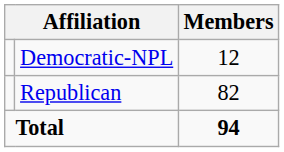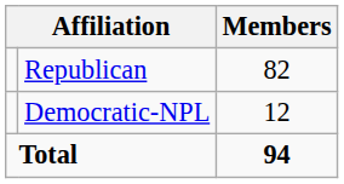rows swapped: Republican <-> Democratic-NPL
